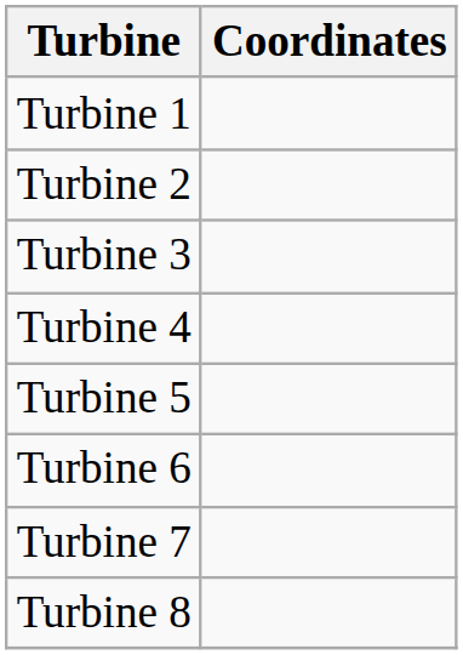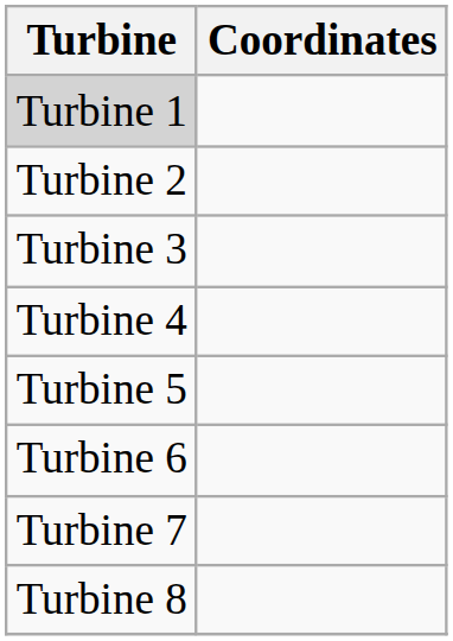Turbine 1 | Turbine: no background -> lightgrey background
